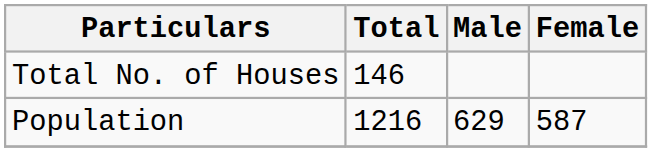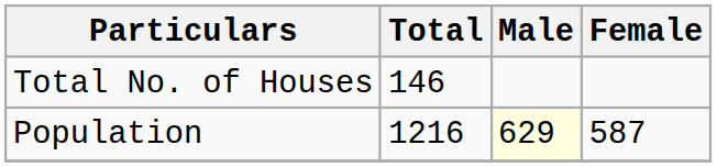Population | Male: no background -> lightyellow background
